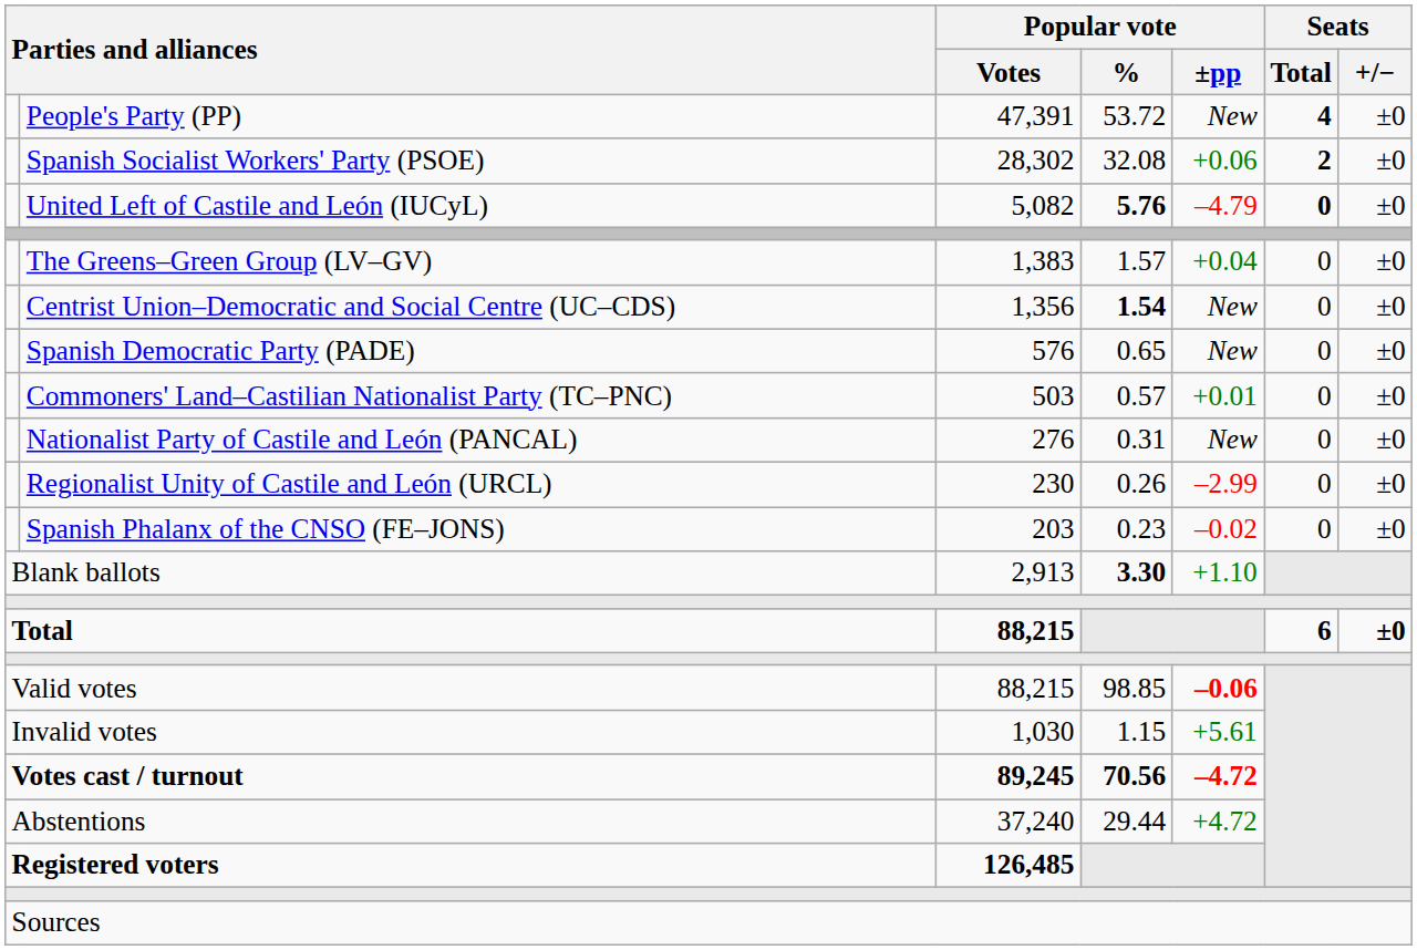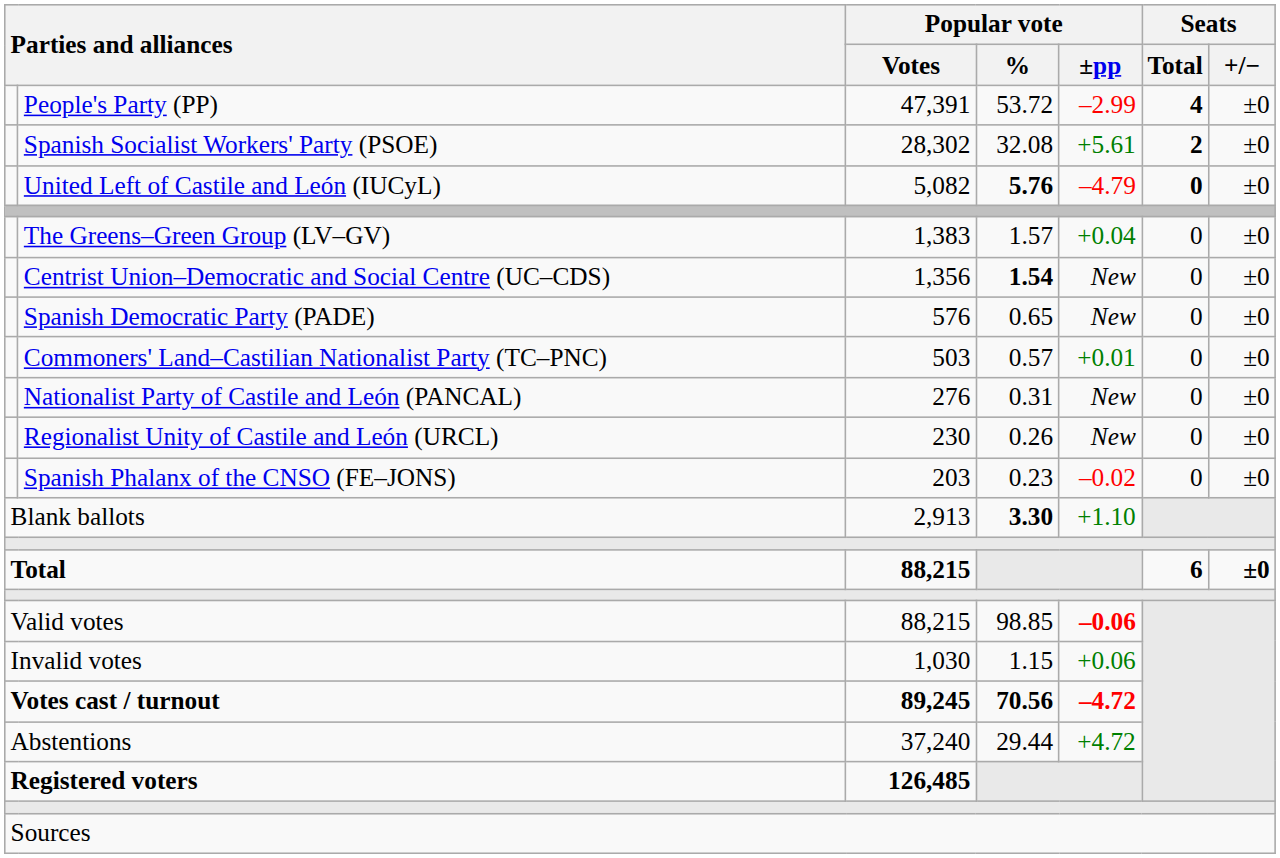People's Party (PP) | Popular vote / ±pp: New -> –2.99
Spanish Socialist Workers' Party (PSOE) | Popular vote / ±pp: +0.06 -> +5.61
Regionalist Unity of Castile and León (URCL) | Popular vote / ±pp: –2.99 -> New
Invalid votes | Popular vote / ±pp: +5.61 -> +0.06
